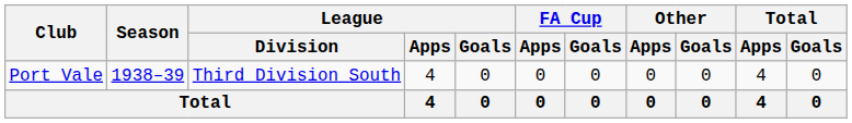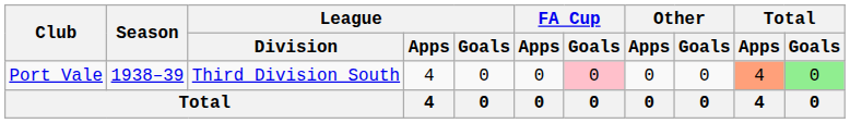Port Vale | FA Cup / Goals: no background -> pink background
Port Vale | Total / Apps: no background -> lightsalmon background
Port Vale | Total / Goals: no background -> lightgreen background
